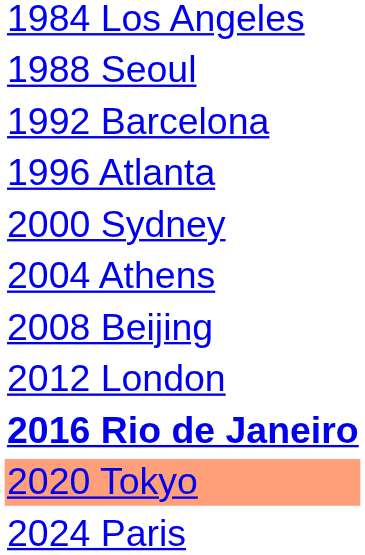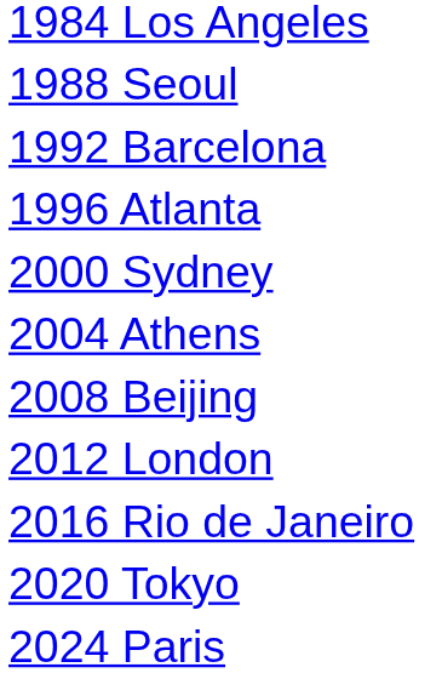2016 Rio de Janeiro | column 1: bold -> normal
2020 Tokyo | column 1: lightsalmon background -> no background
